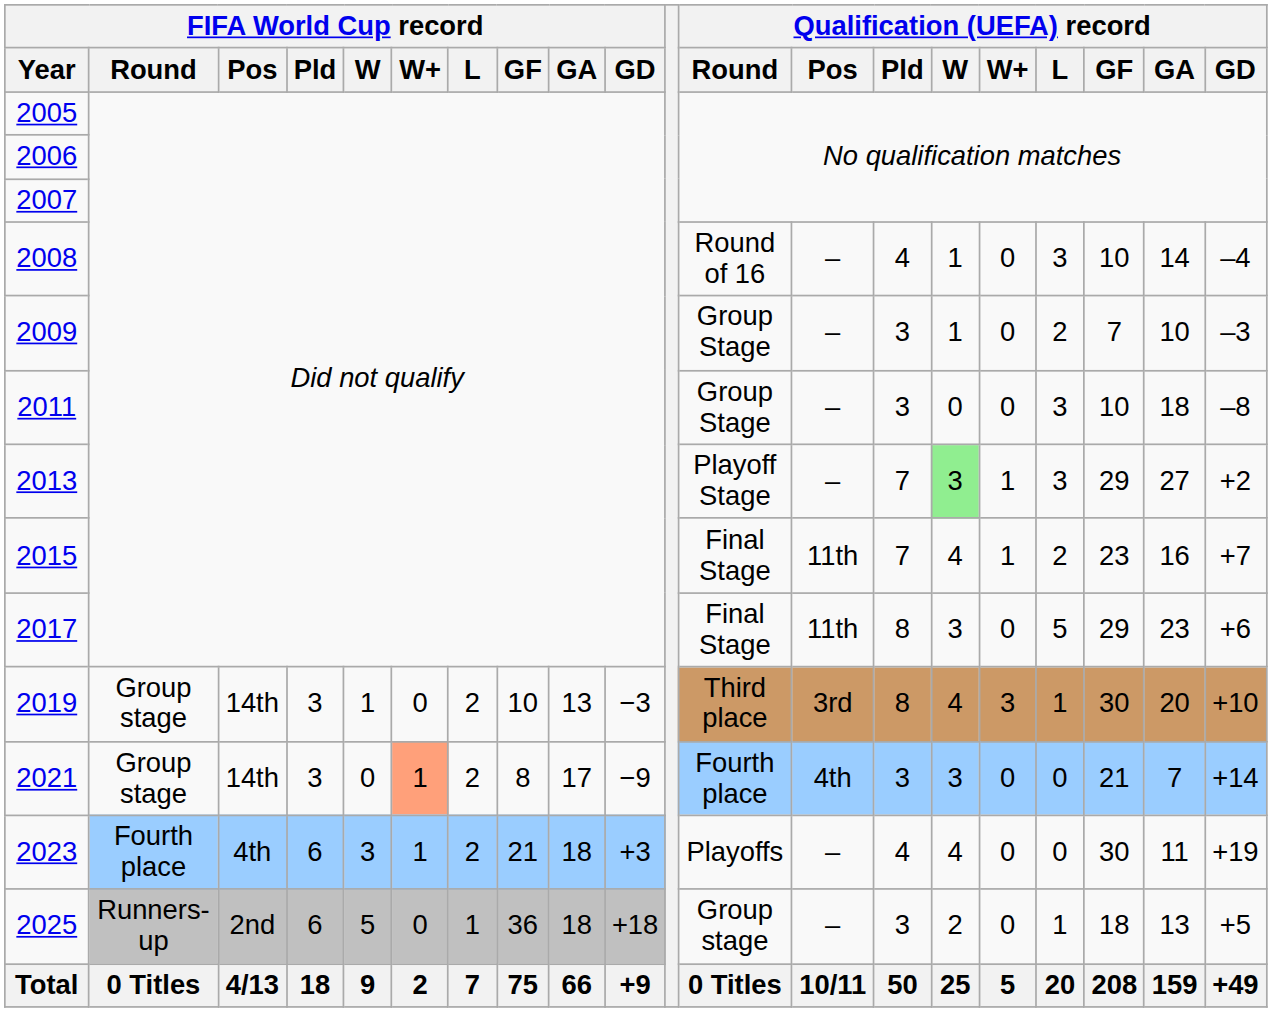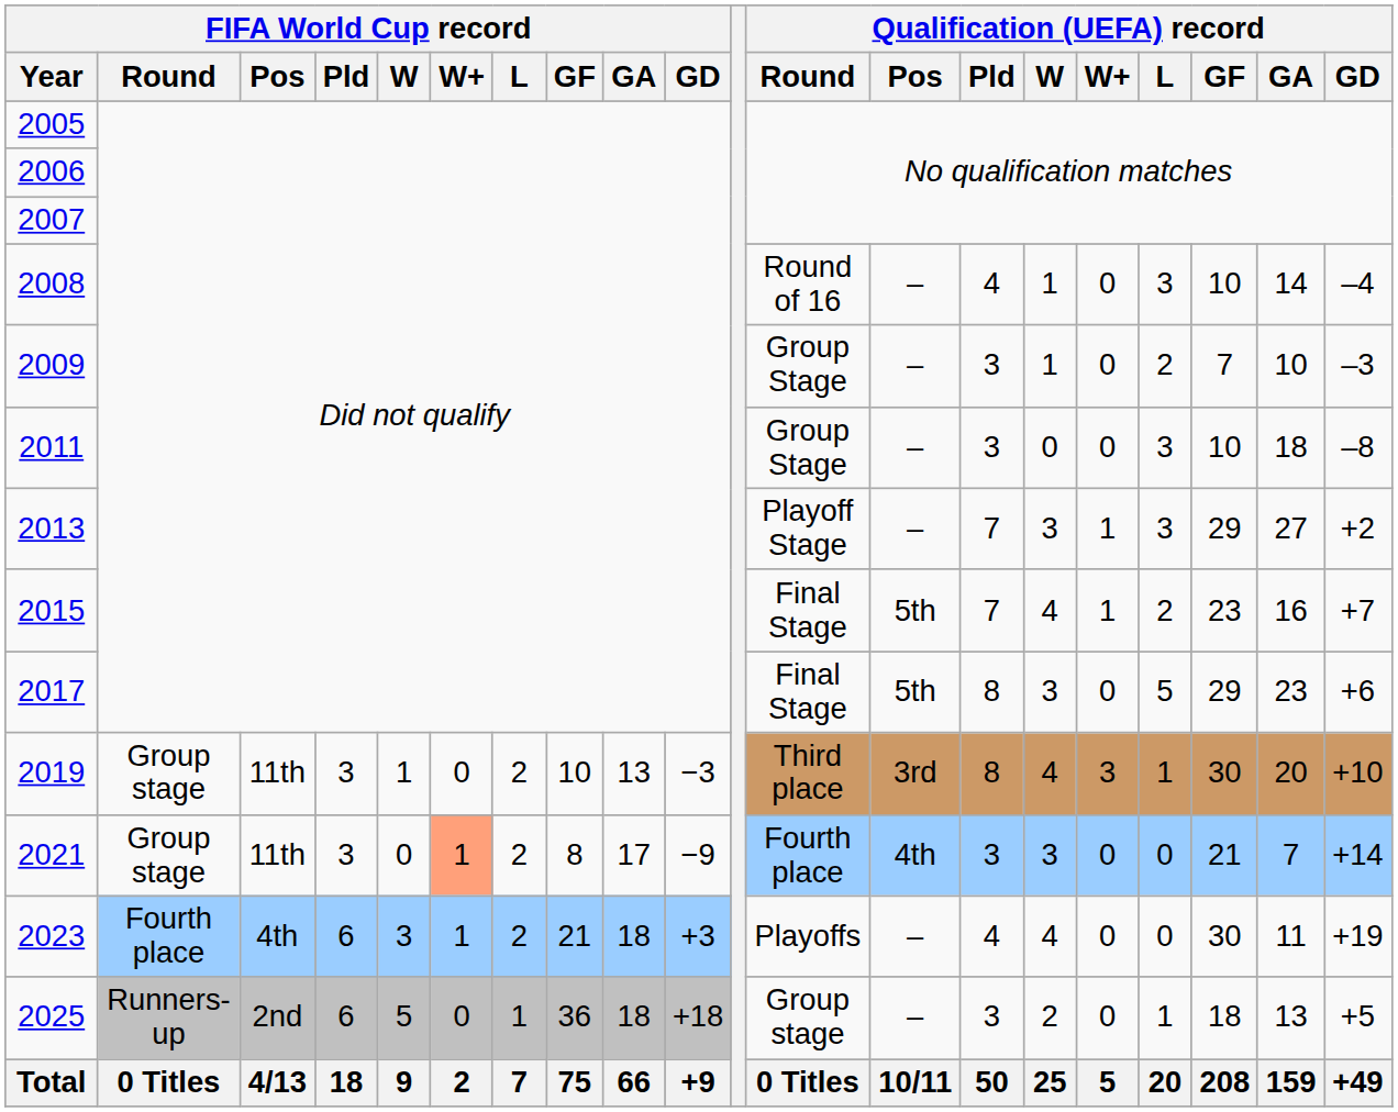2013 | Qualification (UEFA) record / W: lightgreen background -> no background
2015 | Qualification (UEFA) record / Pos: 11th -> 5th
2017 | Qualification (UEFA) record / Pos: 11th -> 5th
2019 | FIFA World Cup record / Pos: 14th -> 11th
2021 | FIFA World Cup record / Pos: 14th -> 11th
